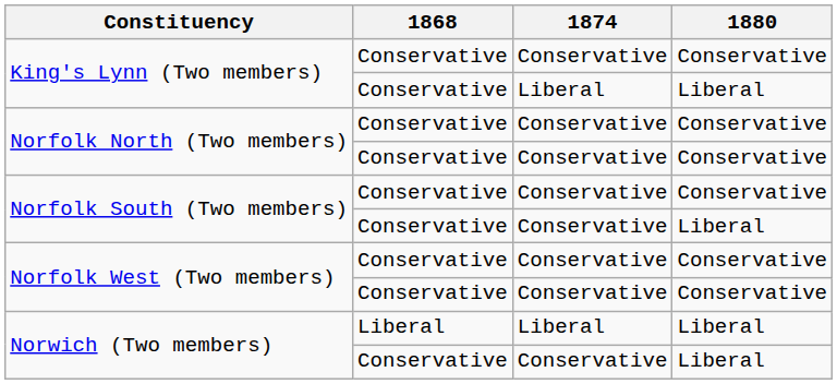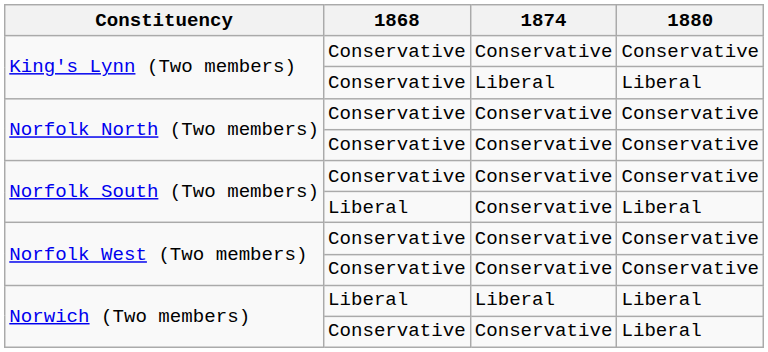Norfolk South (Two members) / Liberal | 1868: Conservative -> Liberal
